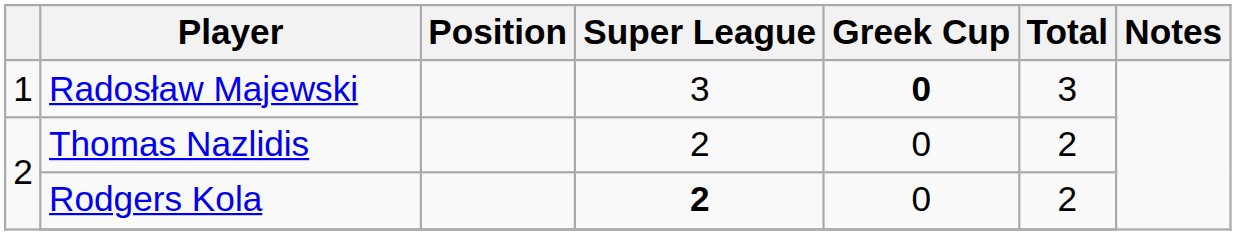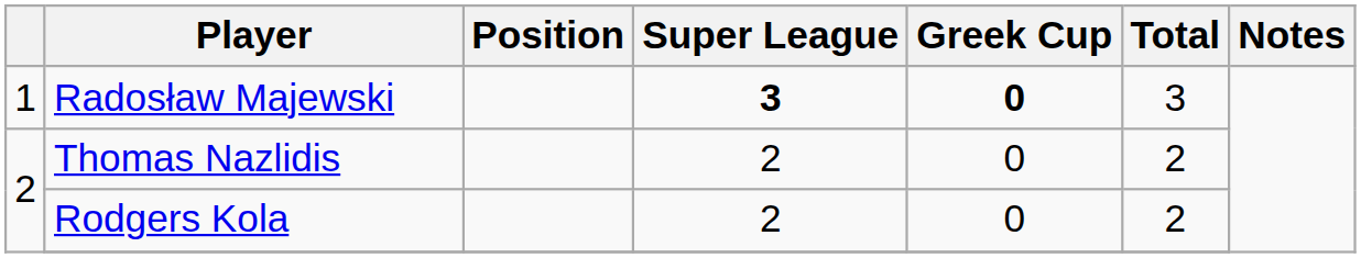Radosław Majewski | Super League: normal -> bold
Rodgers Kola | Super League: bold -> normal
